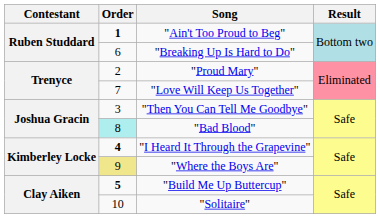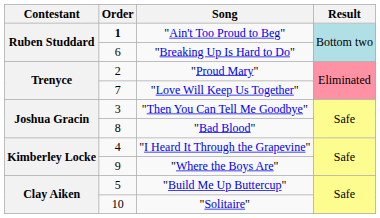"Bad Blood" | Order: paleturquoise background -> no background
"I Heard It Through the Grapevine" | Order: bold -> normal
"Where the Boys Are" | Order: khaki background -> no background
"Build Me Up Buttercup" | Order: bold -> normal
